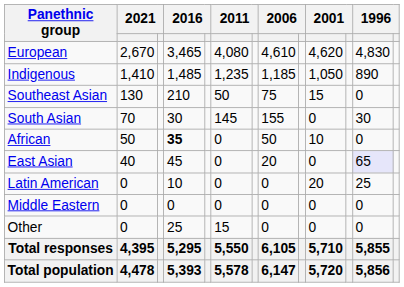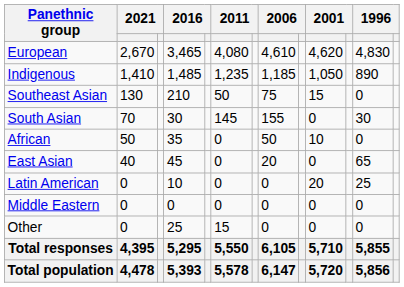African | column 4: bold -> normal
East Asian | column 12: lavender background -> no background
